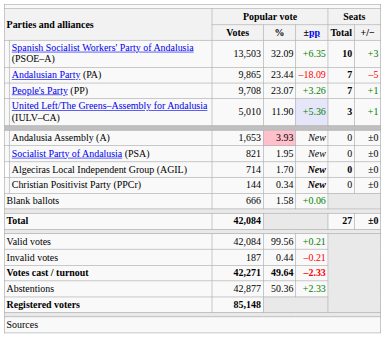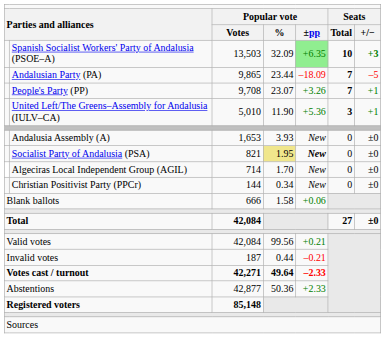Spanish Socialist Workers' Party of Andalusia (PSOE–A) | column 5: no background -> lightgreen background
Spanish Socialist Workers' Party of Andalusia (PSOE–A) | column 7: normal -> bold
United Left/The Greens–Assembly for Andalusia (IULV–CA) | column 5: lavender background -> no background
Andalusia Assembly (A) | column 4: pink background -> no background
Socialist Party of Andalusia (PSA) | column 4: no background -> khaki background
Socialist Party of Andalusia (PSA) | column 5: normal -> bold
Algeciras Local Independent Group (AGIL) | column 5: bold -> normal
Algeciras Local Independent Group (AGIL) | column 6: bold -> normal
Christian Positivist Party (PPCr) | column 5: bold -> normal
